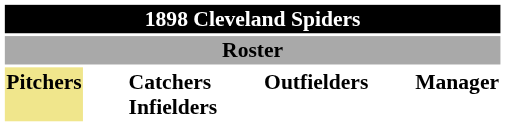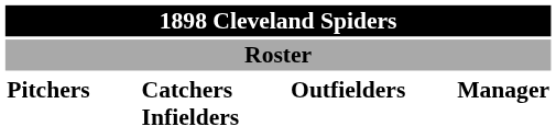Pitchers | column 1: khaki background -> no background
